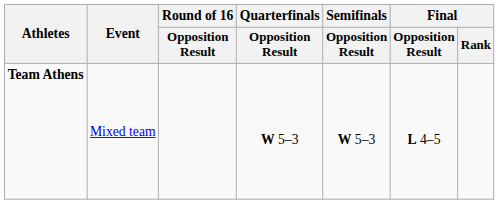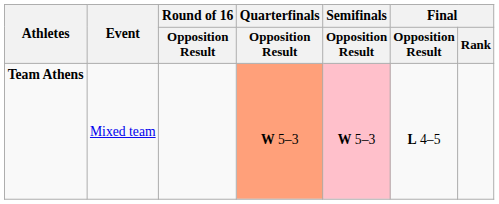Team Athens | Quarterfinals / Opposition Result: no background -> lightsalmon background
Team Athens | Semifinals / Opposition Result: no background -> pink background
